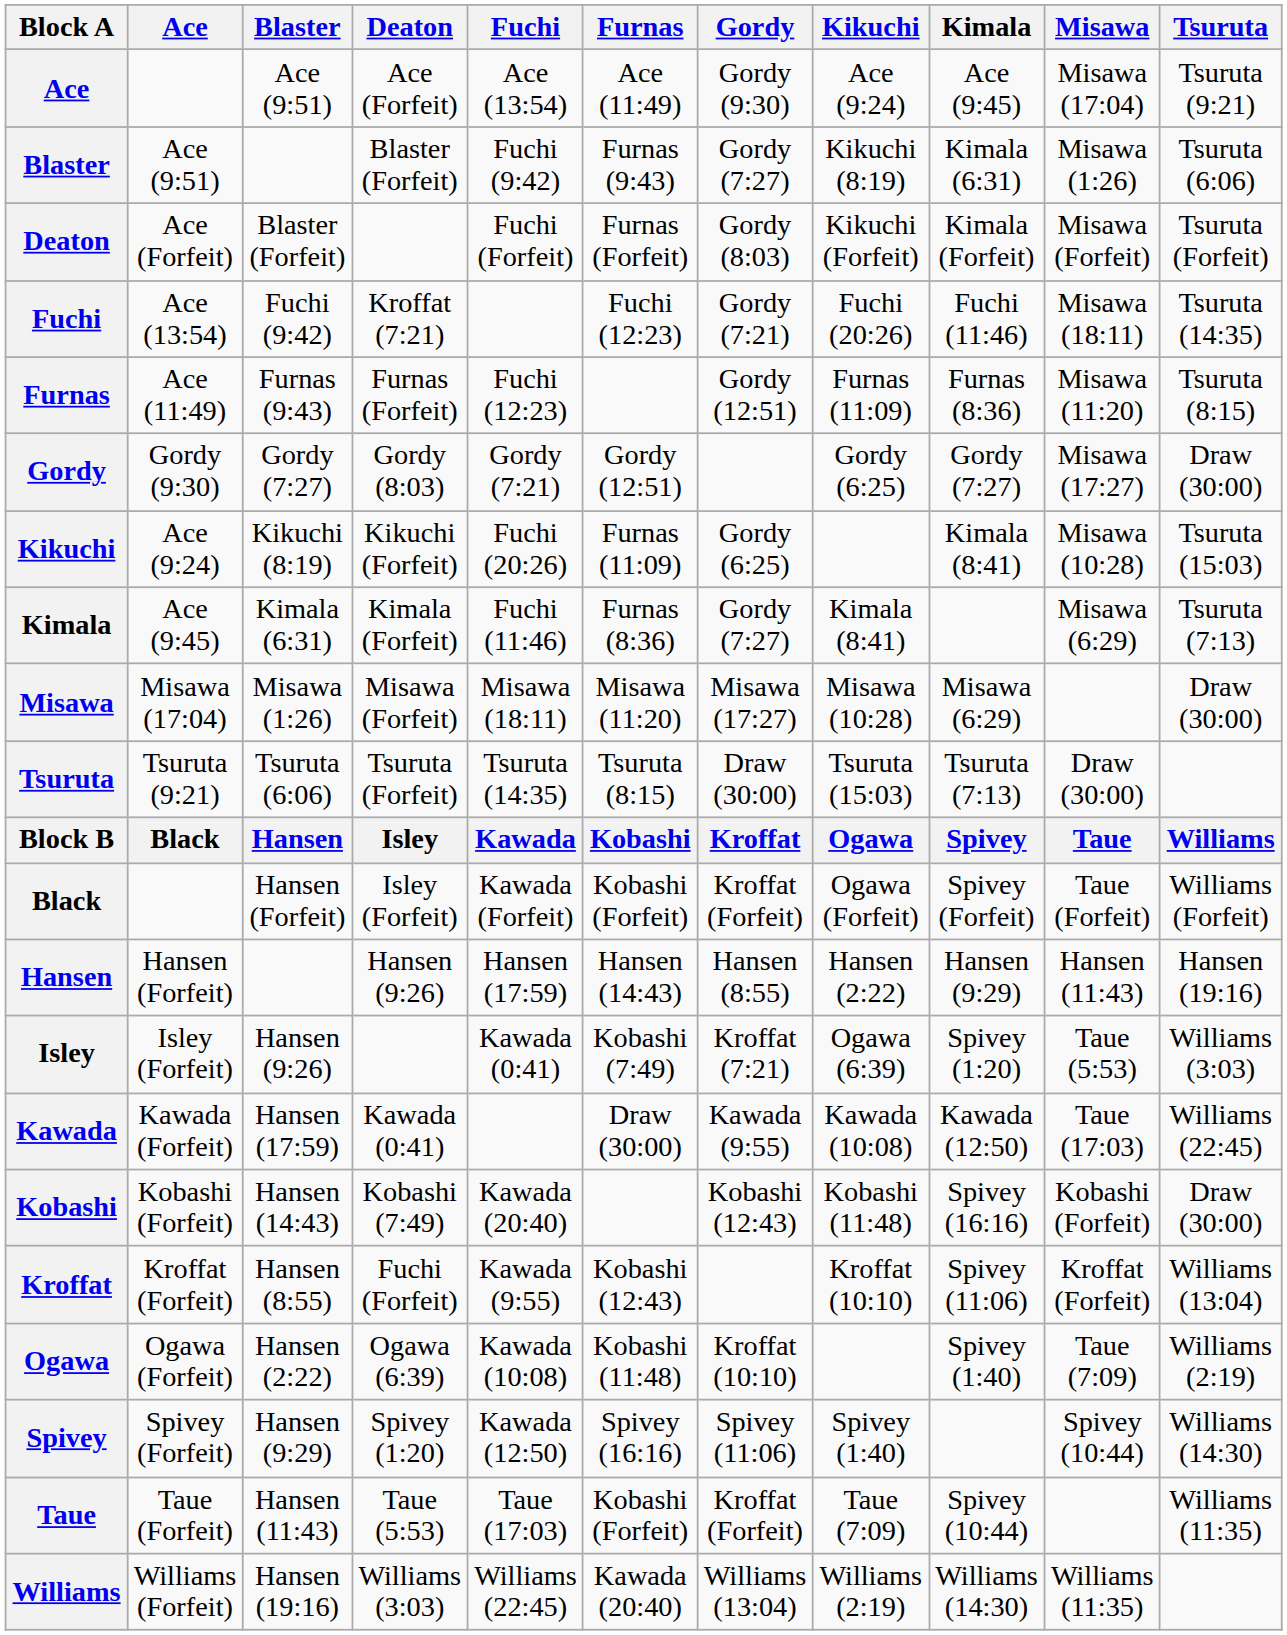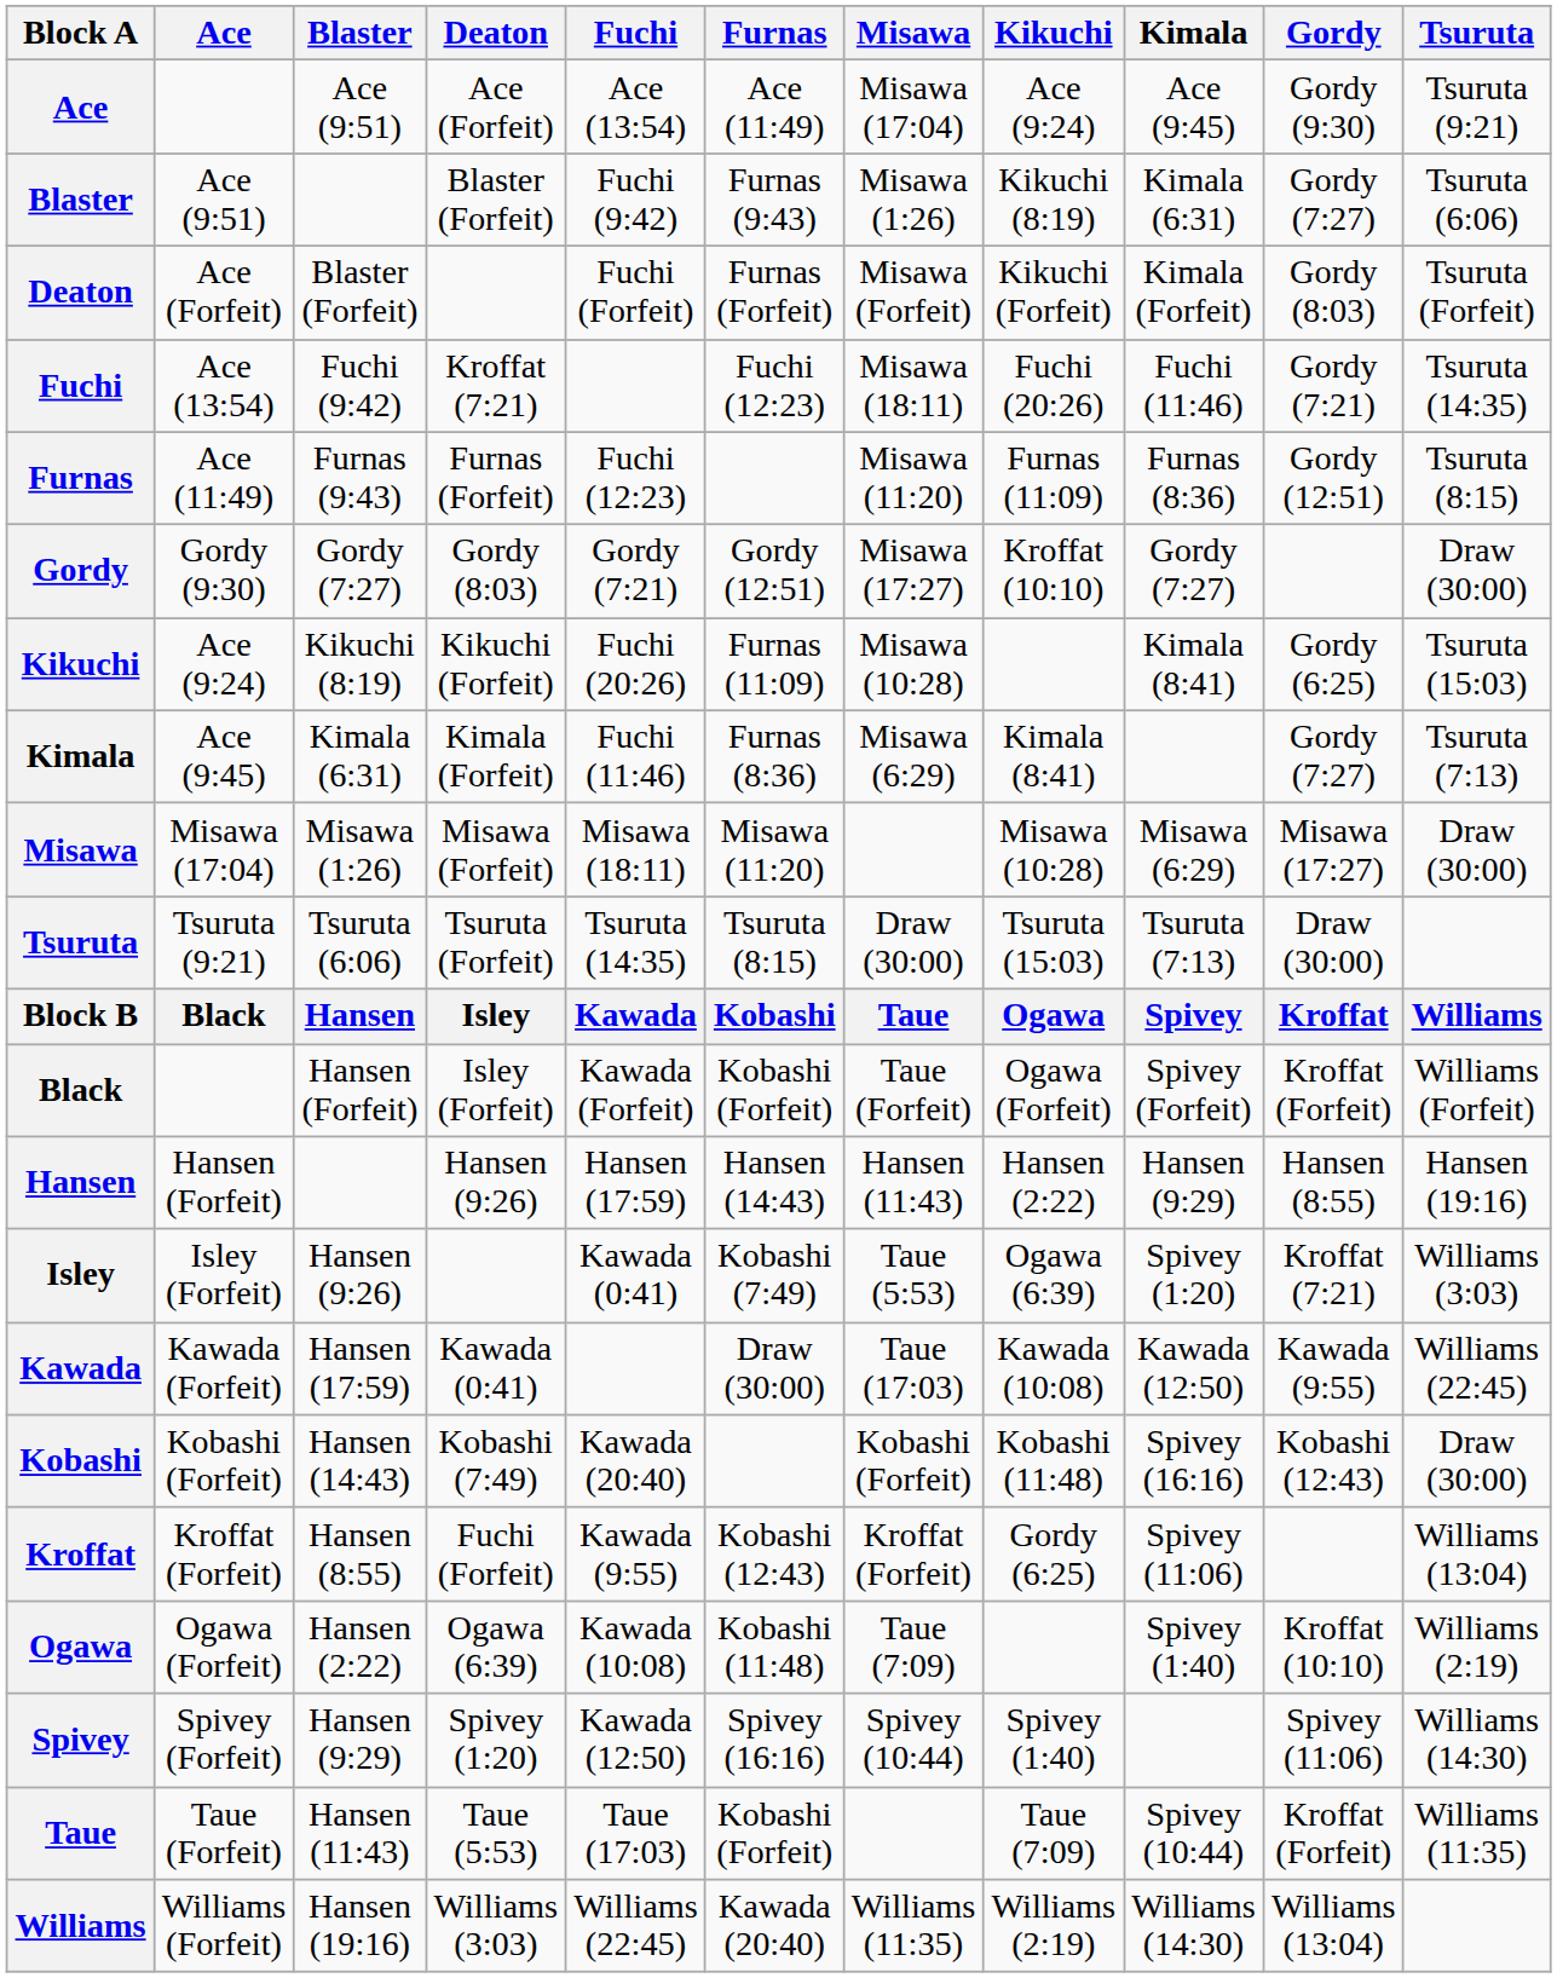columns swapped: Gordy <-> Misawa
row 7 | Kikuchi: Gordy (6:25) -> Kroffat (10:10)
row 18 | Kikuchi: Kroffat (10:10) -> Gordy (6:25)
